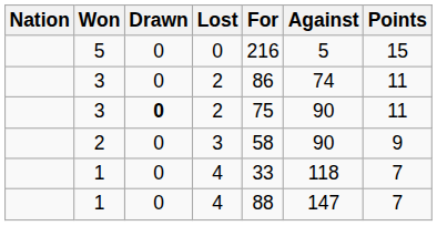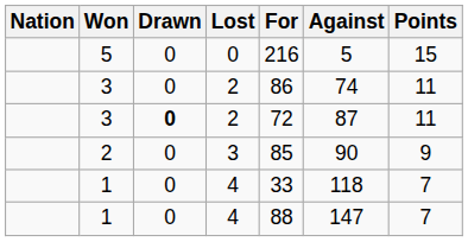row 4 | For: 75 -> 72
row 4 | Against: 90 -> 87
row 5 | For: 58 -> 85
